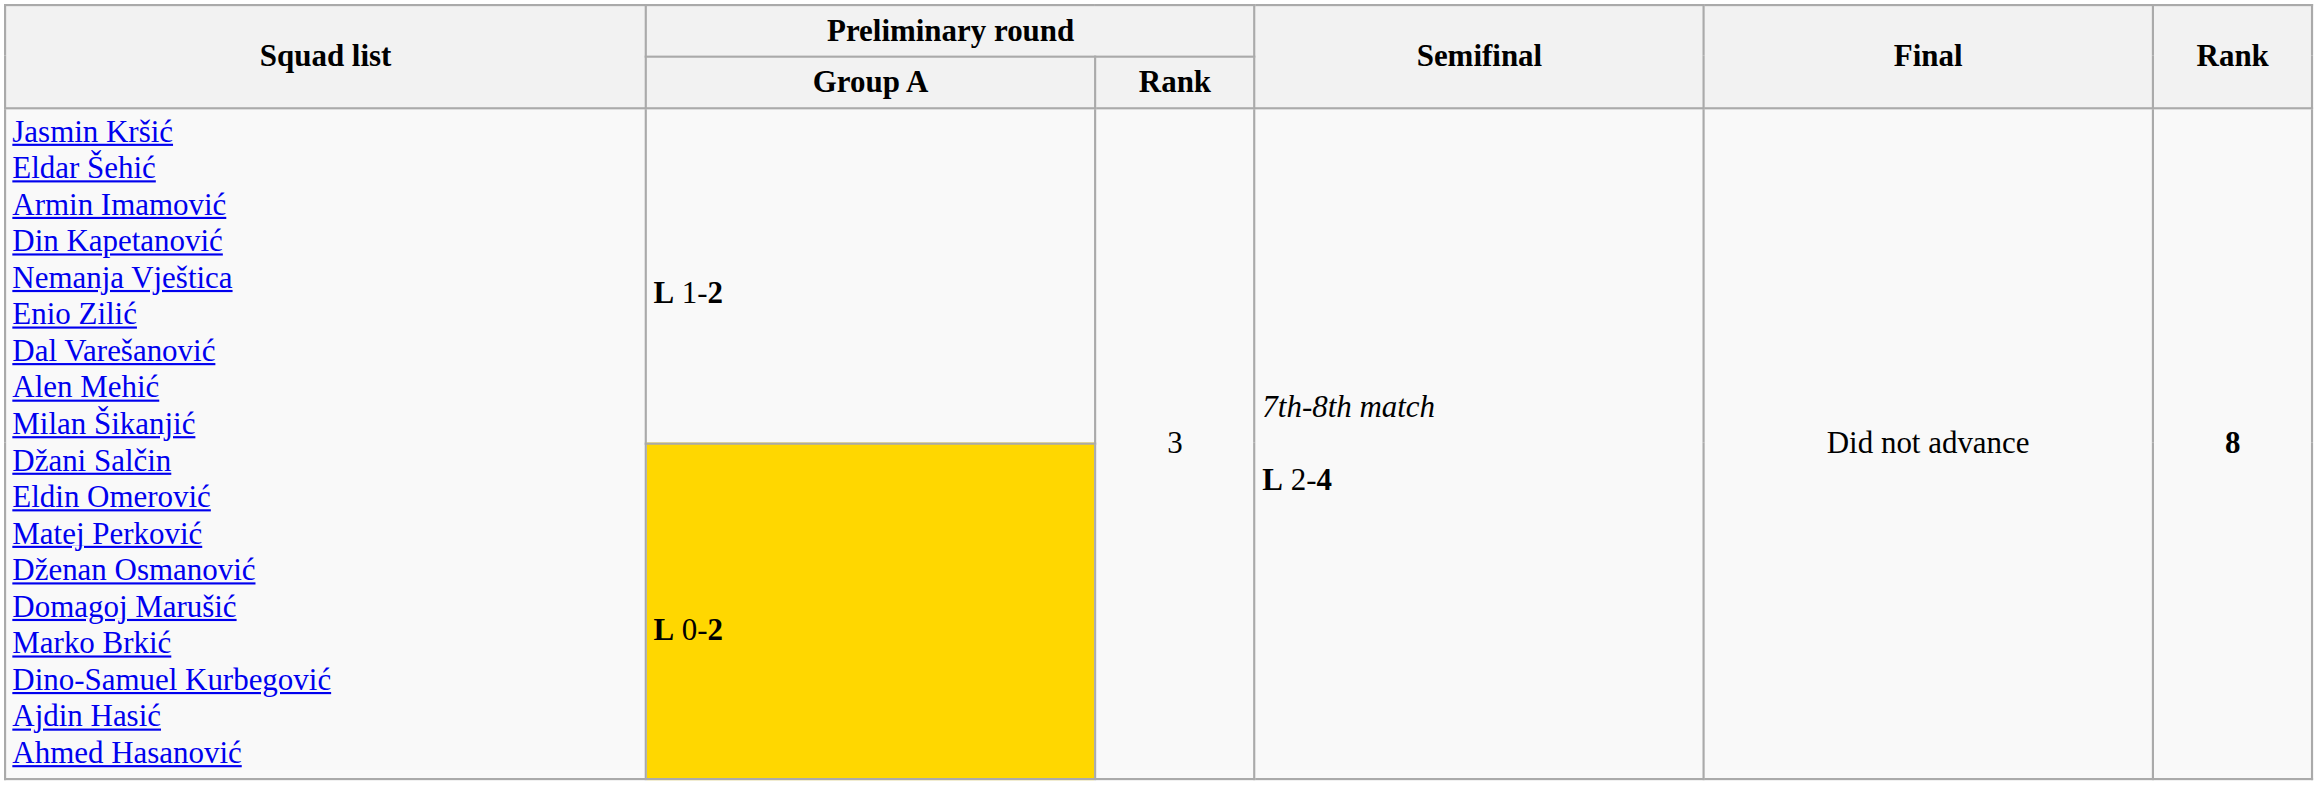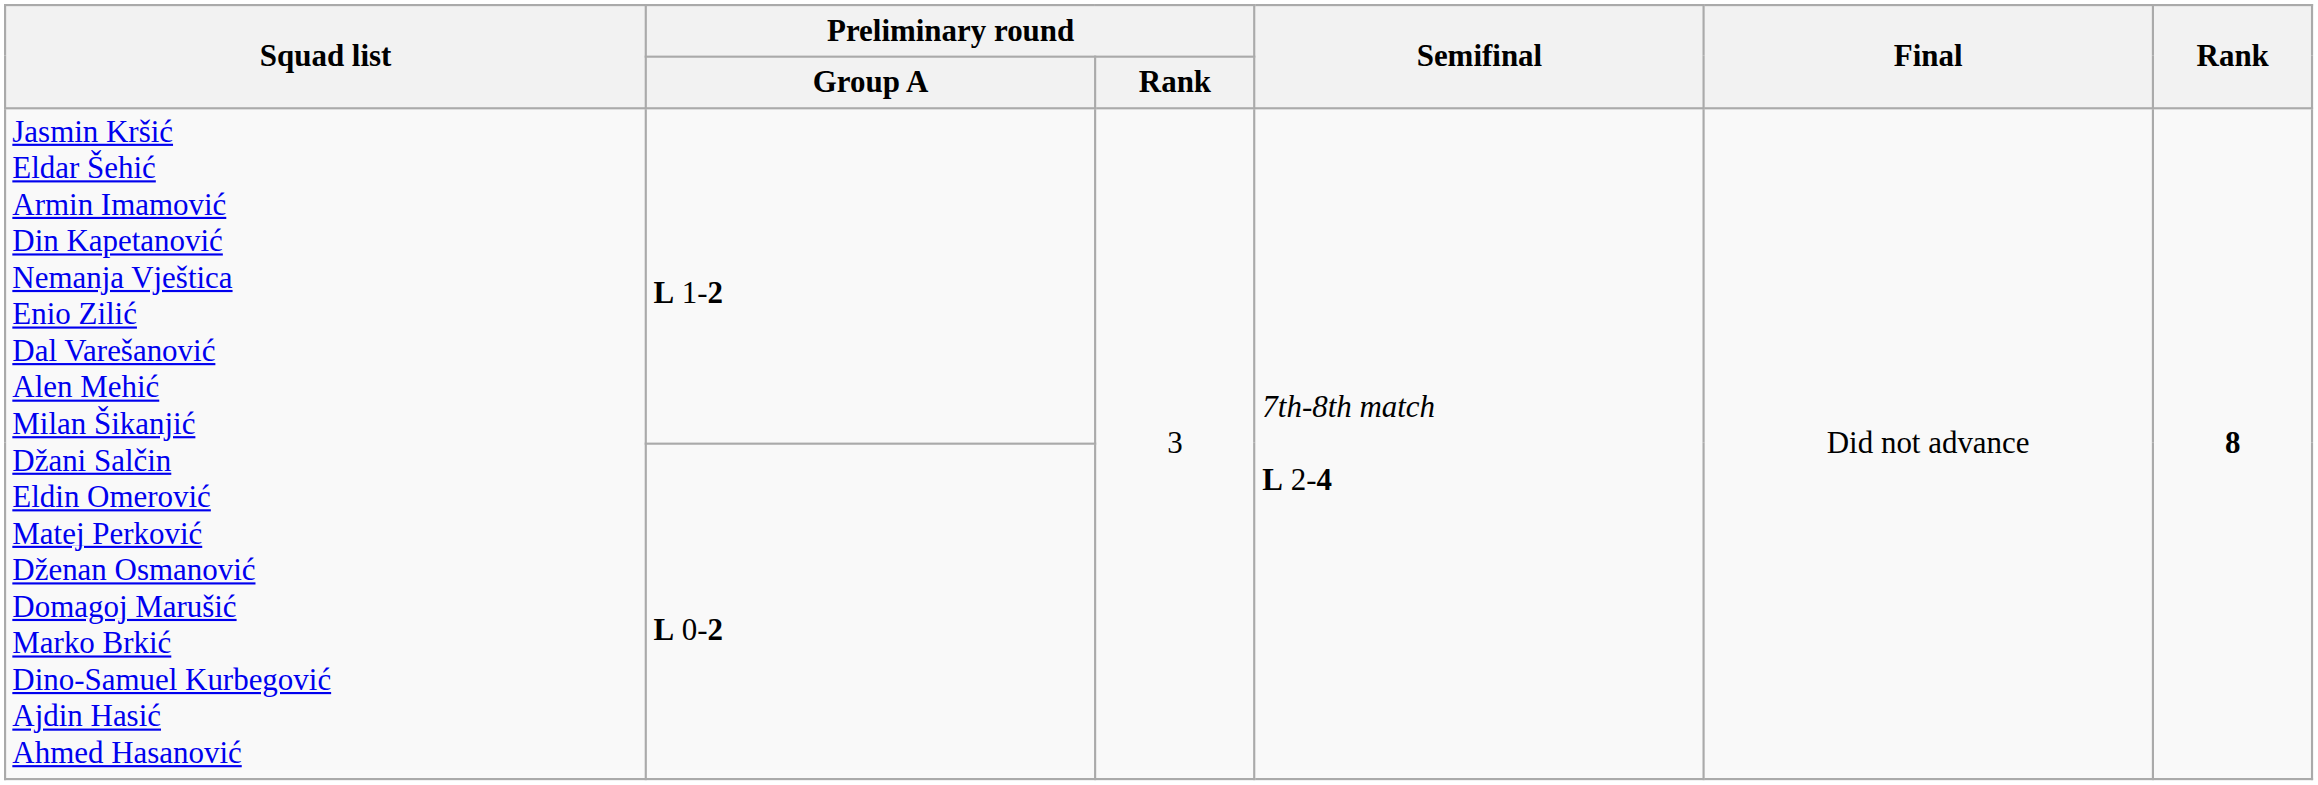L 0-2 | Preliminary round / Group A: gold background -> no background
